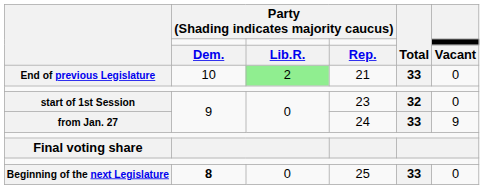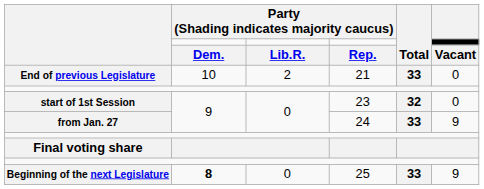End of previous Legislature | column 3: lightgreen background -> no background
Beginning of the next Legislature | column 6: 0 -> 9
